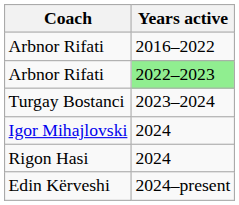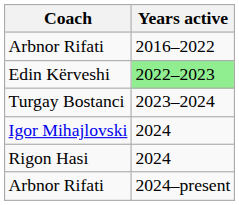row 3 | Coach: Arbnor Rifati -> Edin Kërveshi
row 7 | Coach: Edin Kërveshi -> Arbnor Rifati
